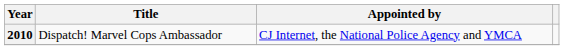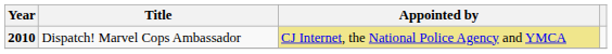2010 | Appointed by: no background -> khaki background
